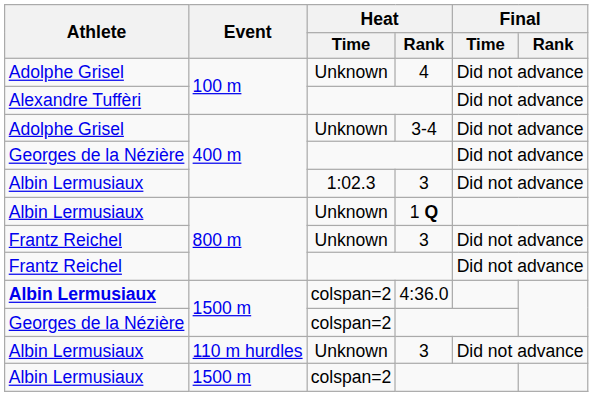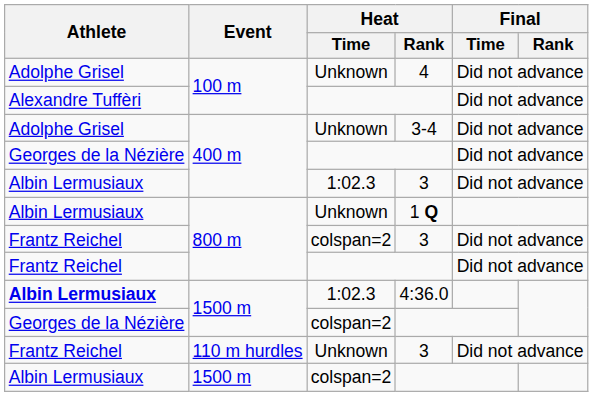800 m / 3 | Heat / Time: Unknown -> colspan=2
4:36.0 | Heat / Time: colspan=2 -> 1:02.3
110 m hurdles / 3 | Athlete: Albin Lermusiaux -> Frantz Reichel
